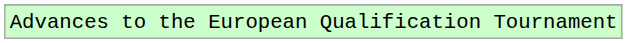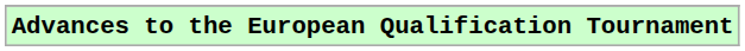row 1 | column 1: normal -> bold
